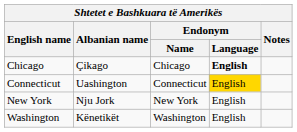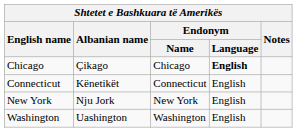row 5 | Albanian name: Uashington -> Kënetikët
row 5 | Endonym / Language: gold background -> no background
row 7 | Albanian name: Kënetikët -> Uashington
